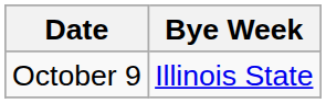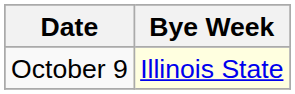October 9 | Bye Week: no background -> lightyellow background
